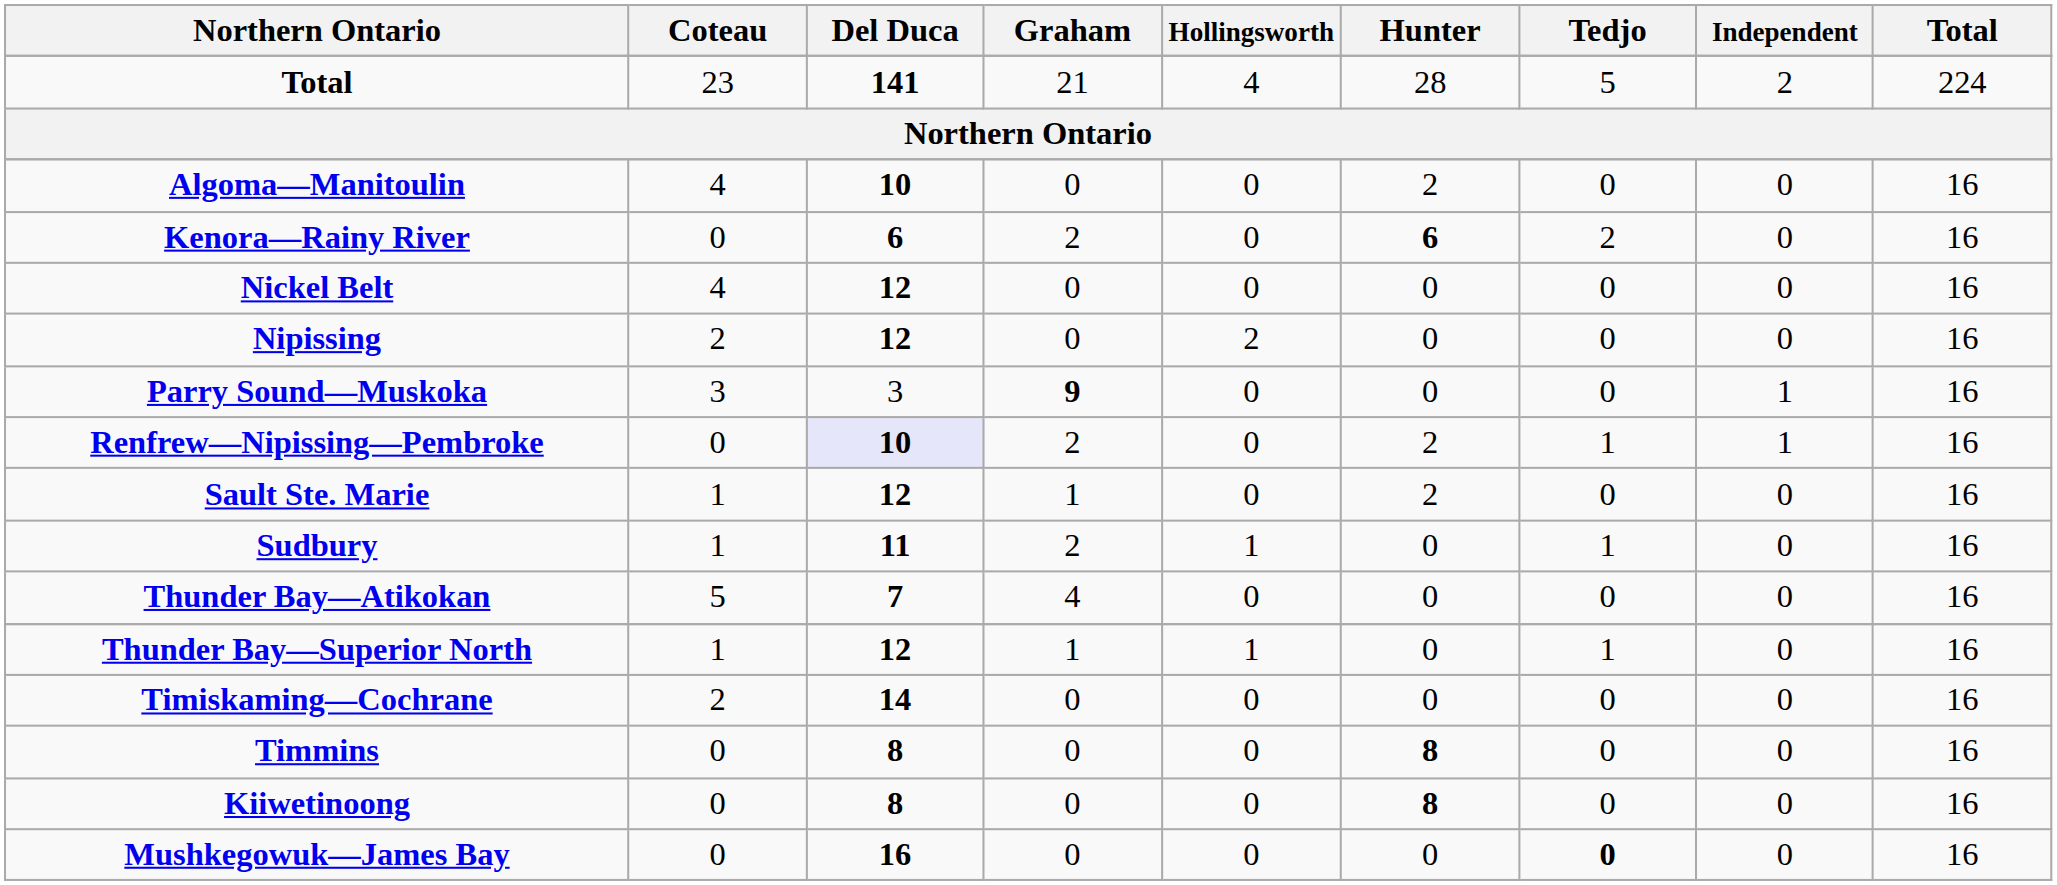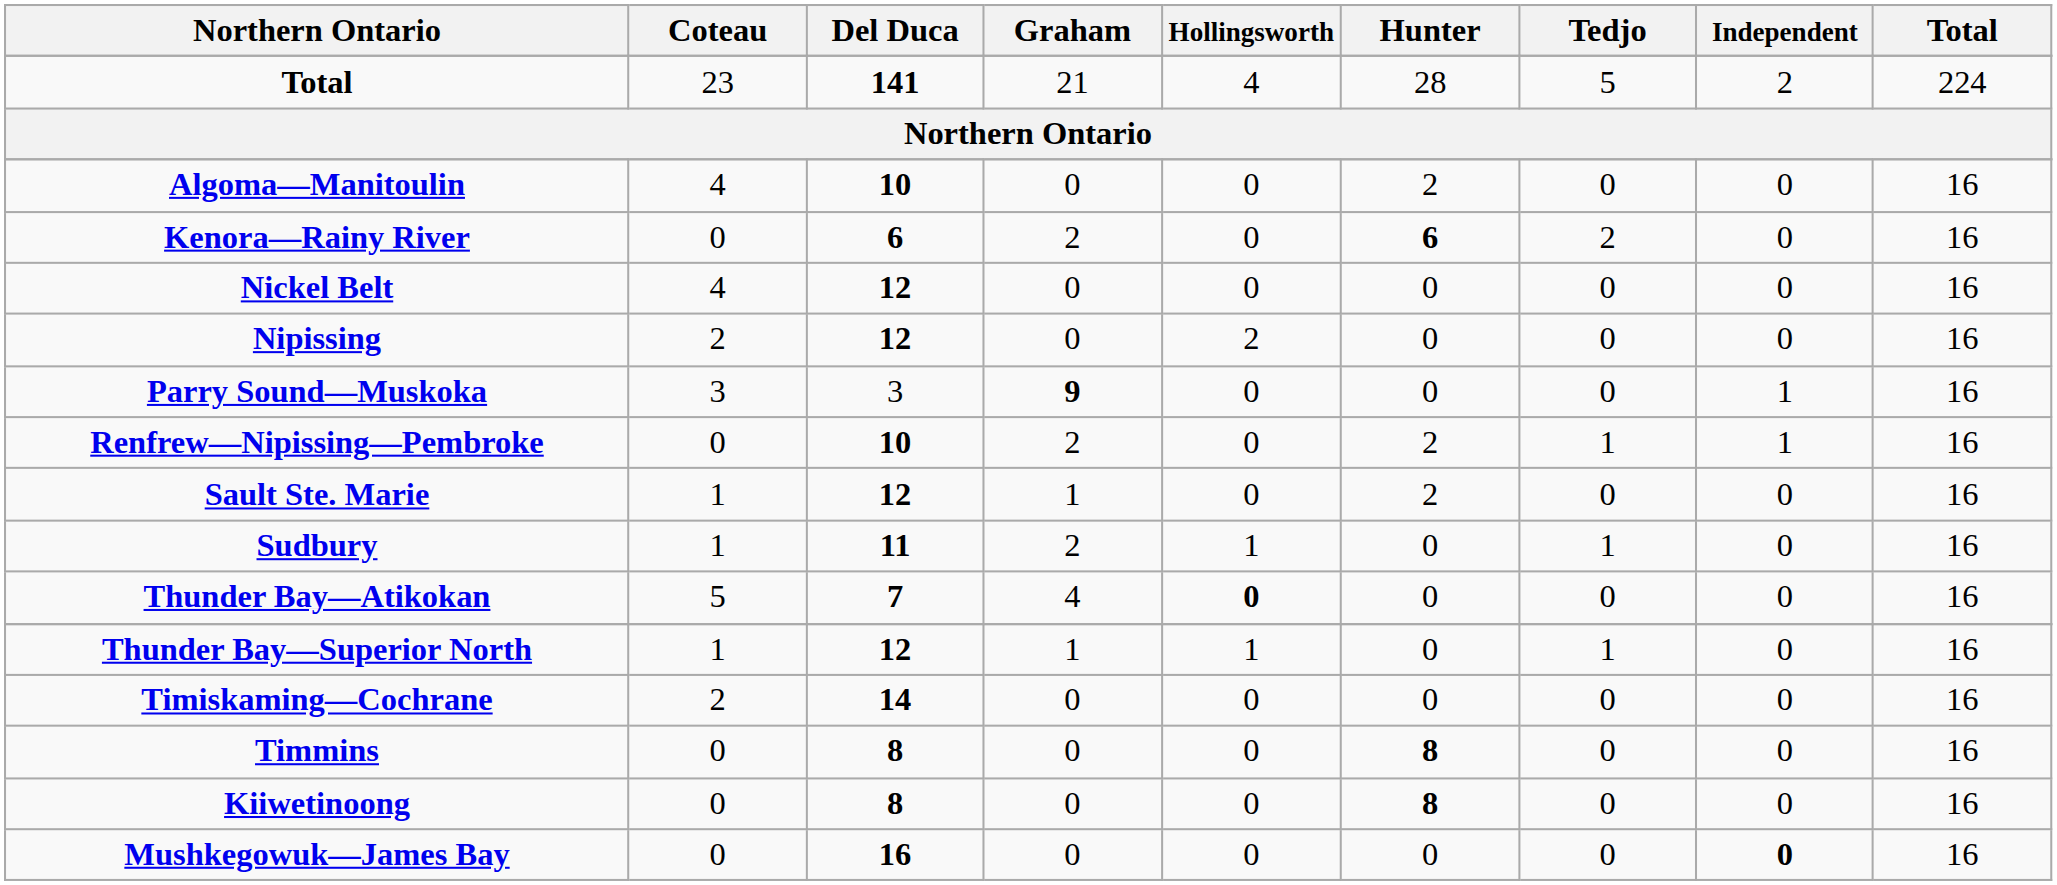Renfrew—Nipissing—Pembroke | Del Duca: lavender background -> no background
Thunder Bay—Atikokan | Hollingsworth: normal -> bold
Mushkegowuk—James Bay | Tedjo: bold -> normal
Mushkegowuk—James Bay | Independent: normal -> bold
